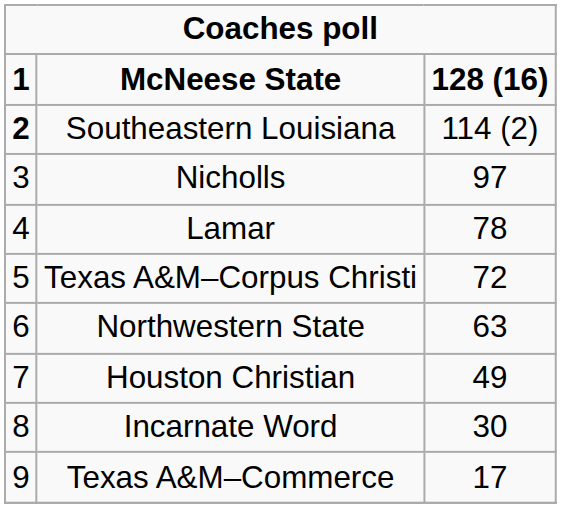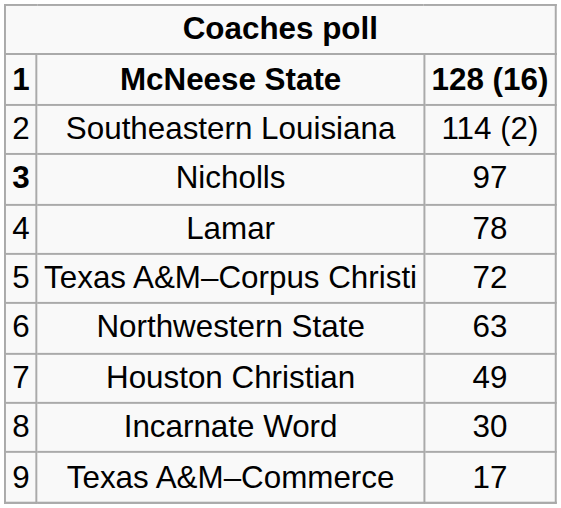Southeastern Louisiana | column 1: bold -> normal
Nicholls | column 1: normal -> bold
